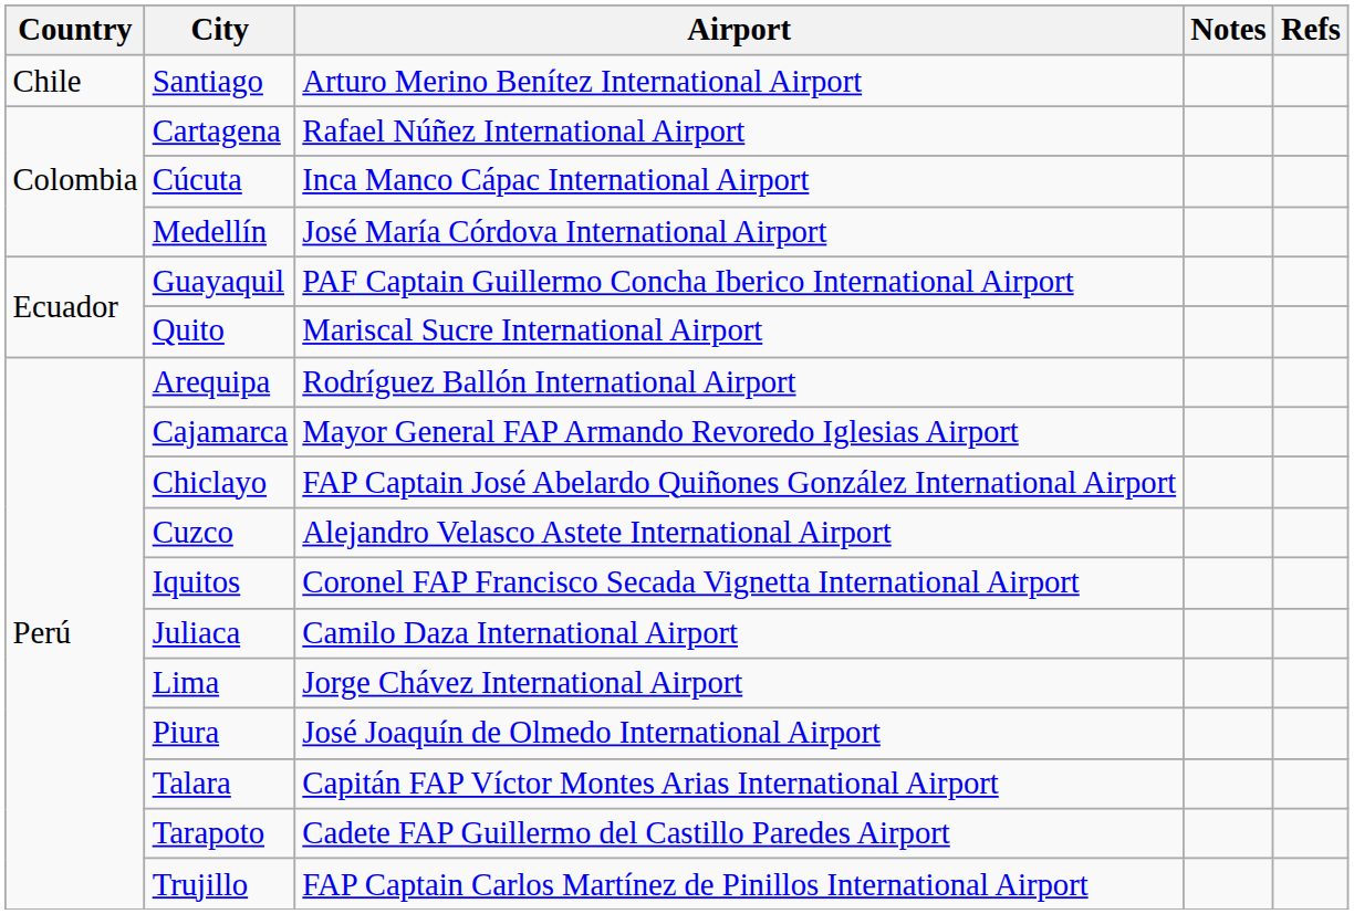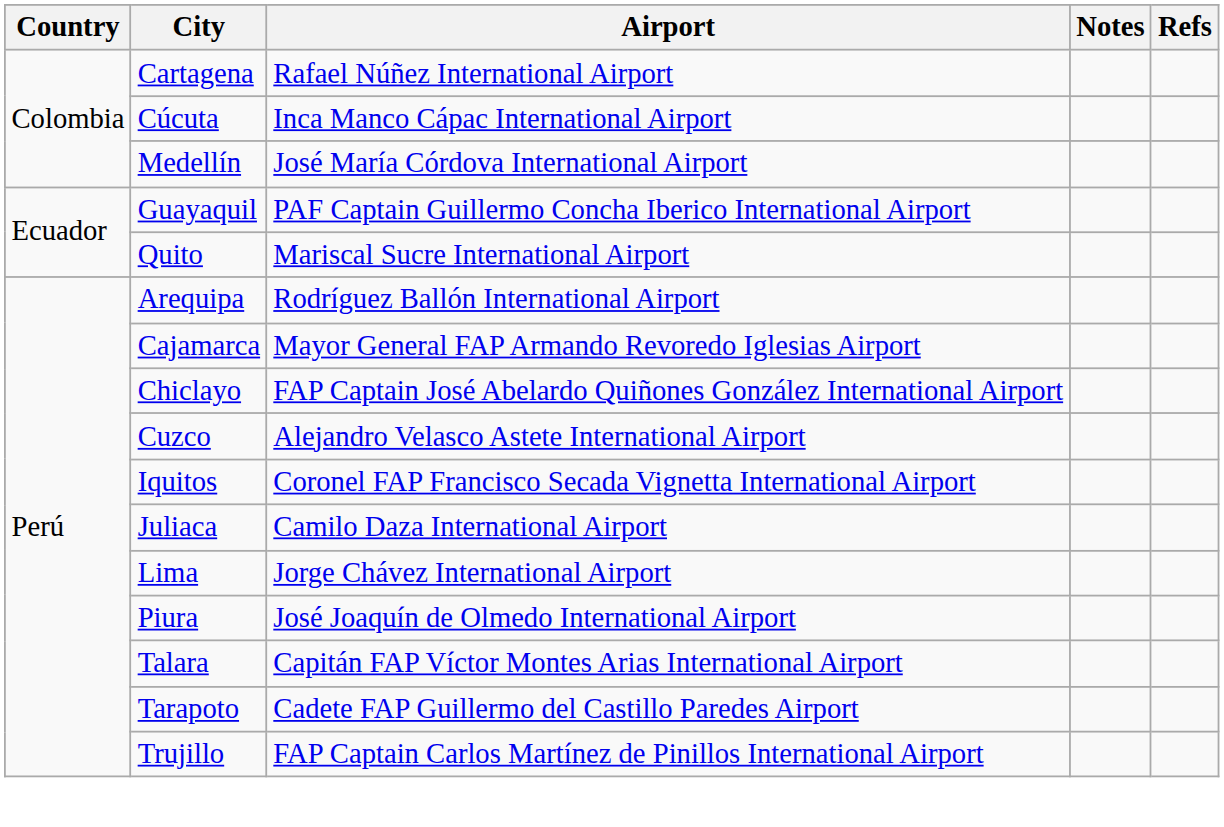- row: Chile | Santiago | Arturo Merino Benítez International Airport
